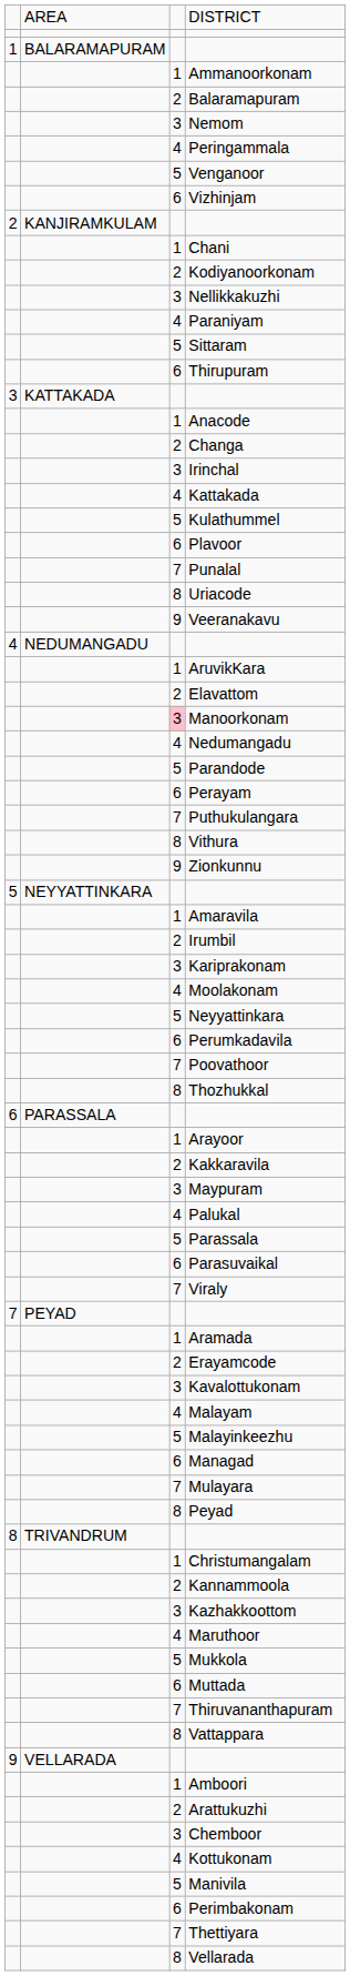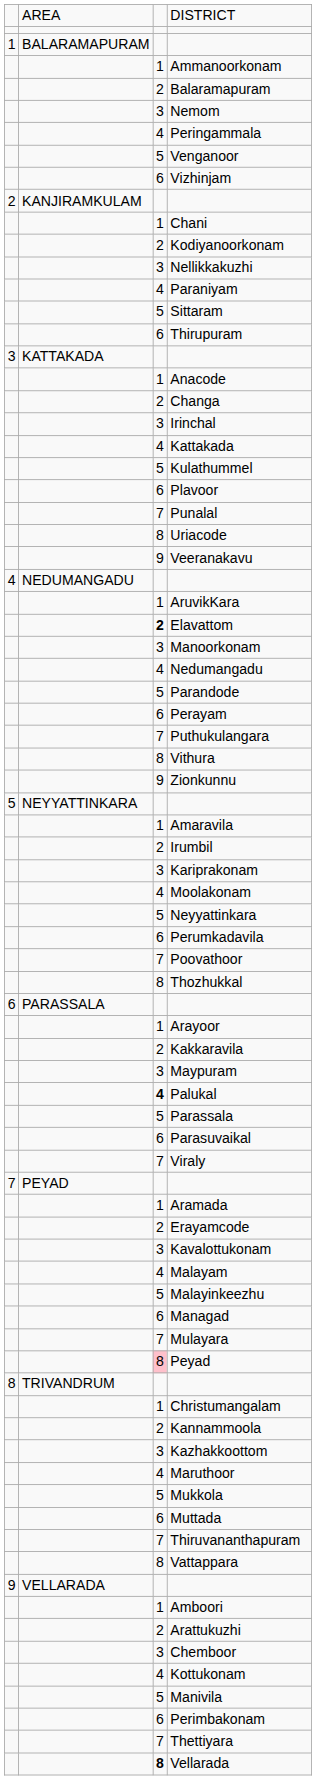Elavattom | column 3: normal -> bold
Manoorkonam | column 3: pink background -> no background
Palukal | column 3: normal -> bold
Peyad | column 3: no background -> pink background
Vellarada | column 3: normal -> bold
